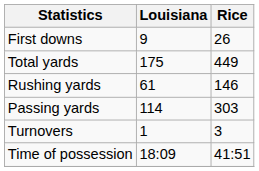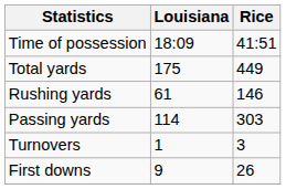rows swapped: First downs <-> Time of possession
